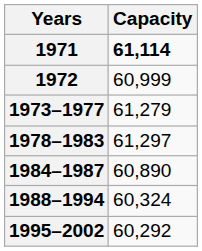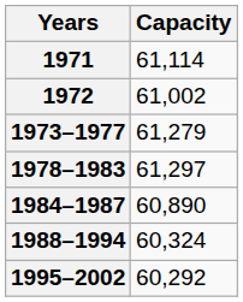1971 | Capacity: bold -> normal
1972 | Capacity: 60,999 -> 61,002
